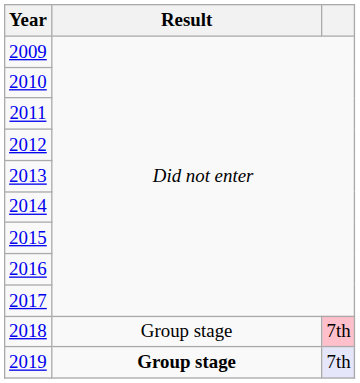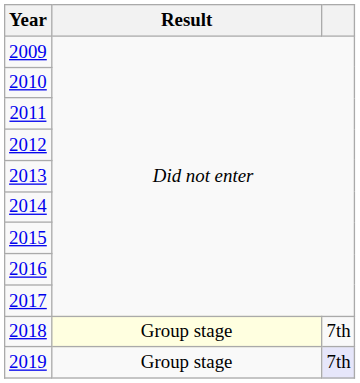2018 | Result: no background -> lightyellow background
2018 | column 3: pink background -> no background
2019 | Result: bold -> normal
